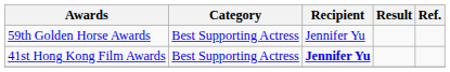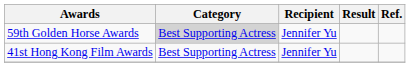59th Golden Horse Awards | Category: no background -> lightgrey background
41st Hong Kong Film Awards | Recipient: bold -> normal
